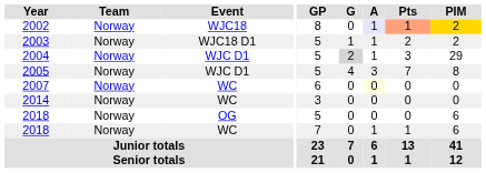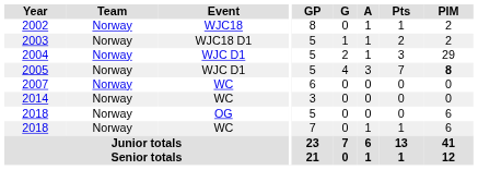2002 | A: lavender background -> no background
2002 | Pts: lightsalmon background -> no background
2002 | PIM: gold background -> no background
2004 | G: lightgrey background -> no background
2005 | PIM: normal -> bold
2007 | A: lightyellow background -> no background
